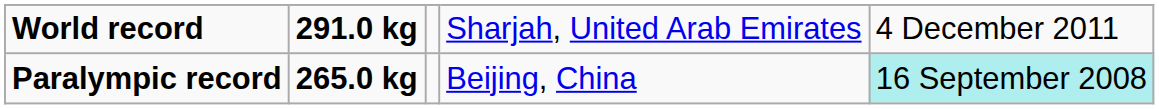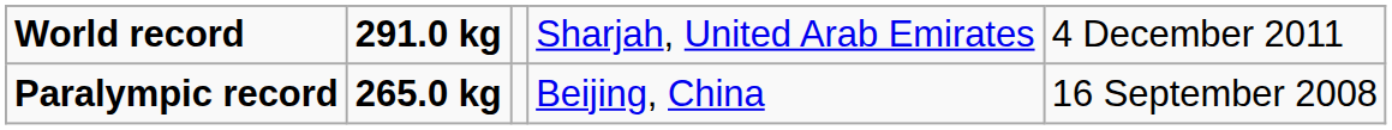Paralympic record | column 5: paleturquoise background -> no background
